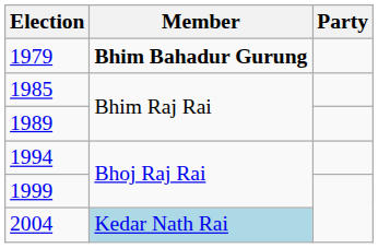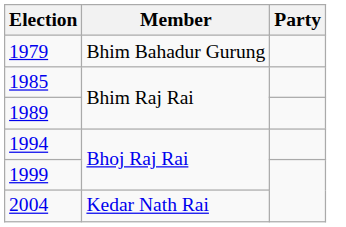1979 | Member: bold -> normal
2004 | Member: lightblue background -> no background
